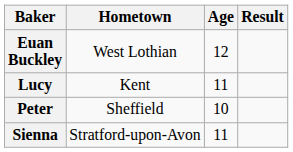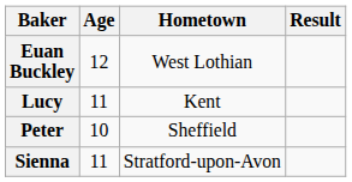columns swapped: Age <-> Hometown
